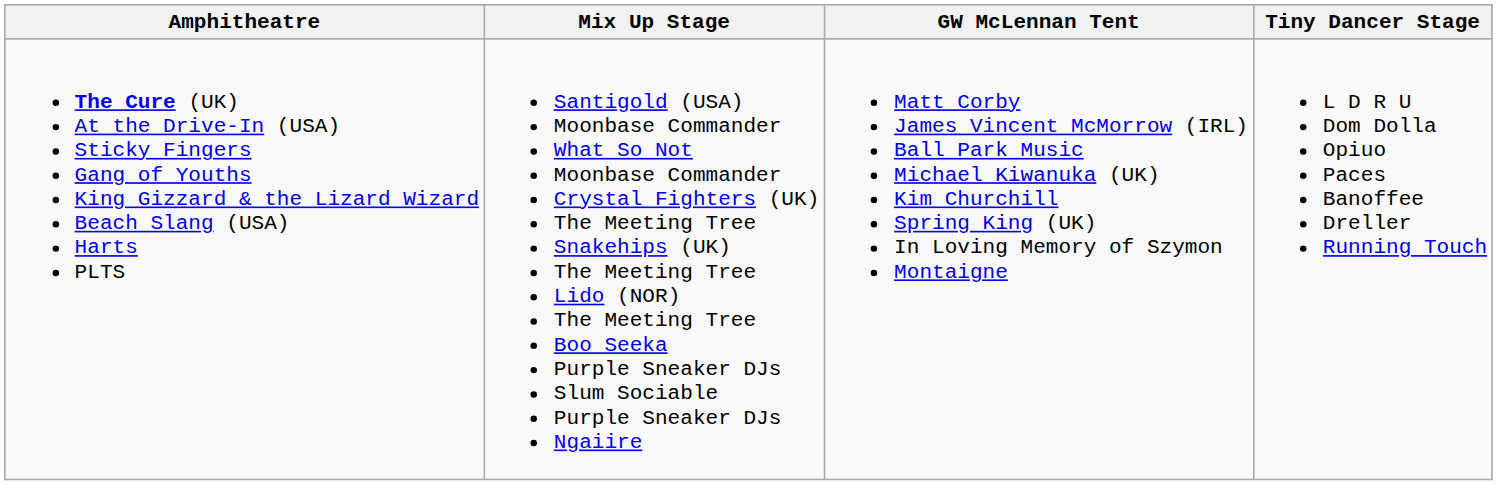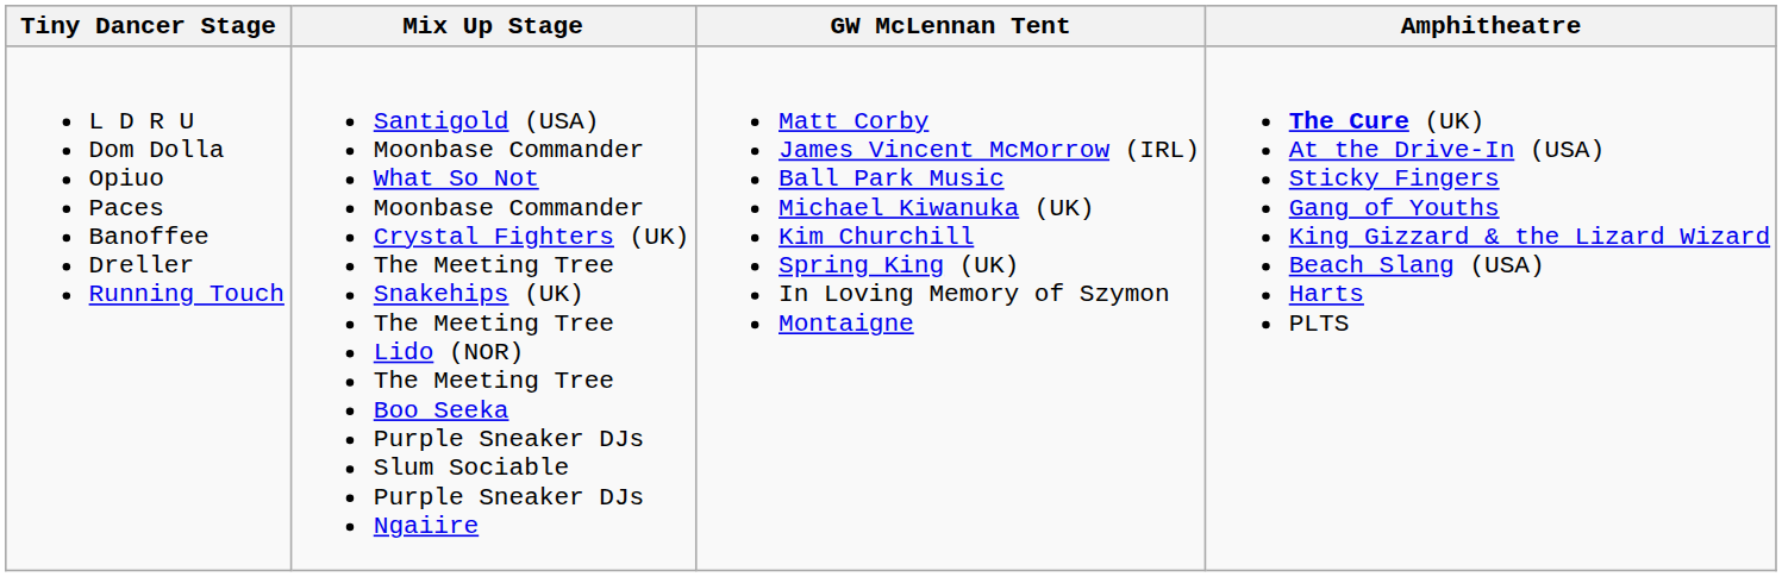columns swapped: Amphitheatre <-> Tiny Dancer Stage
